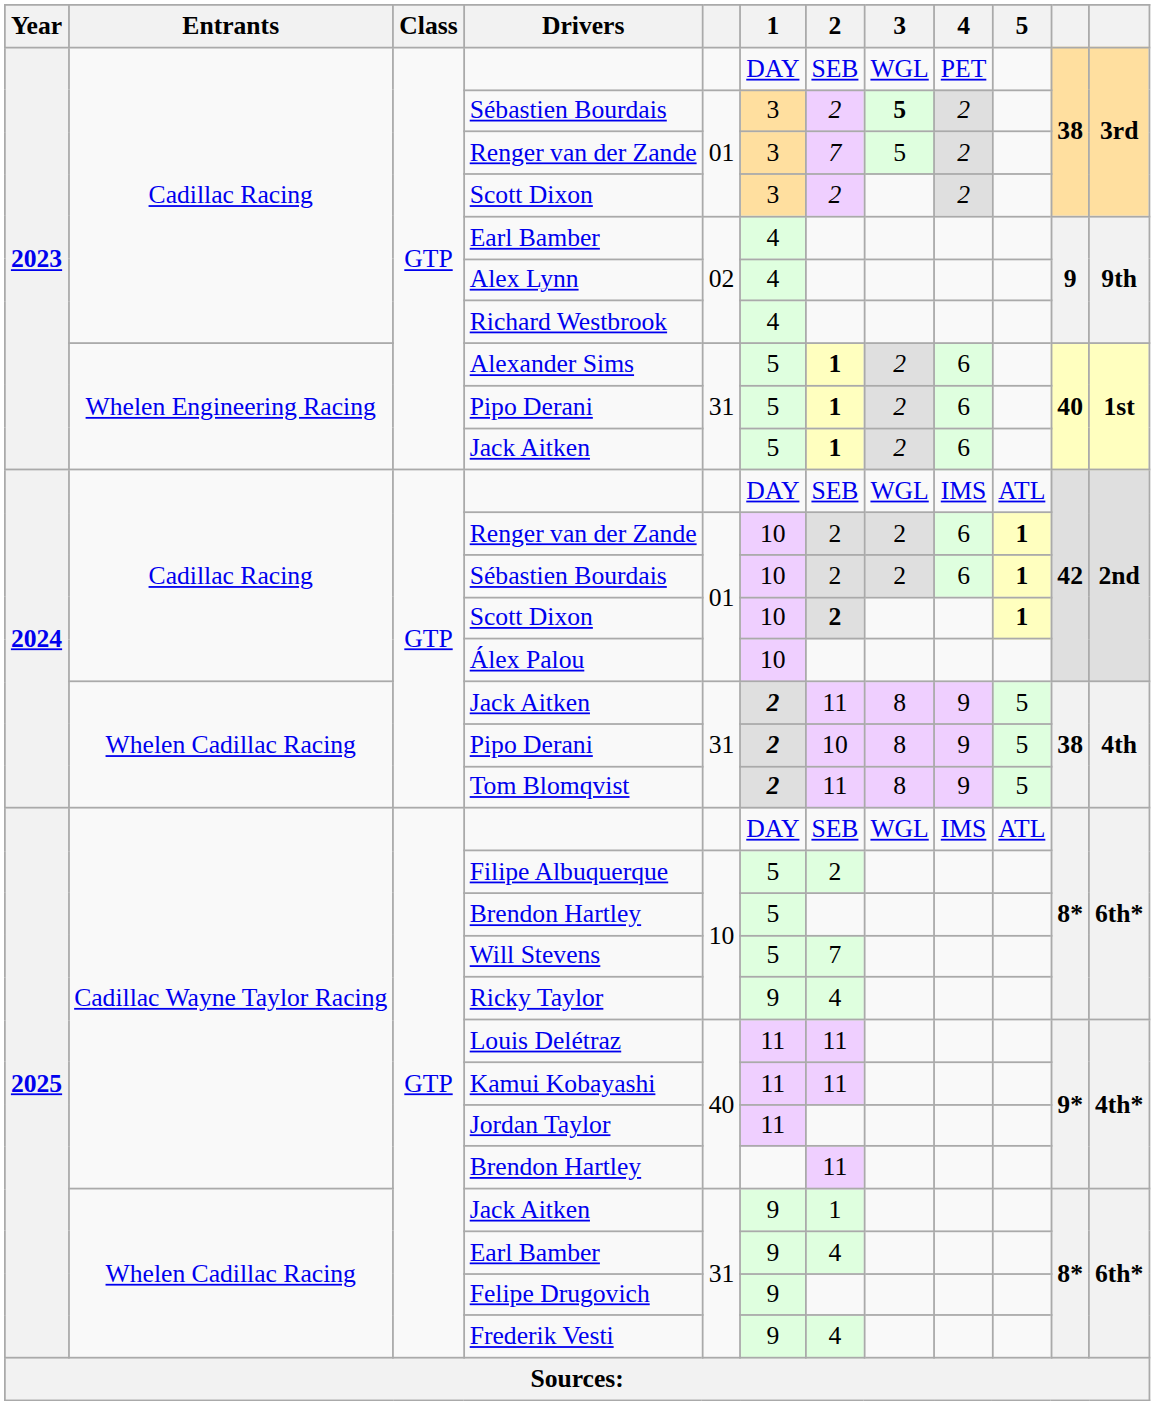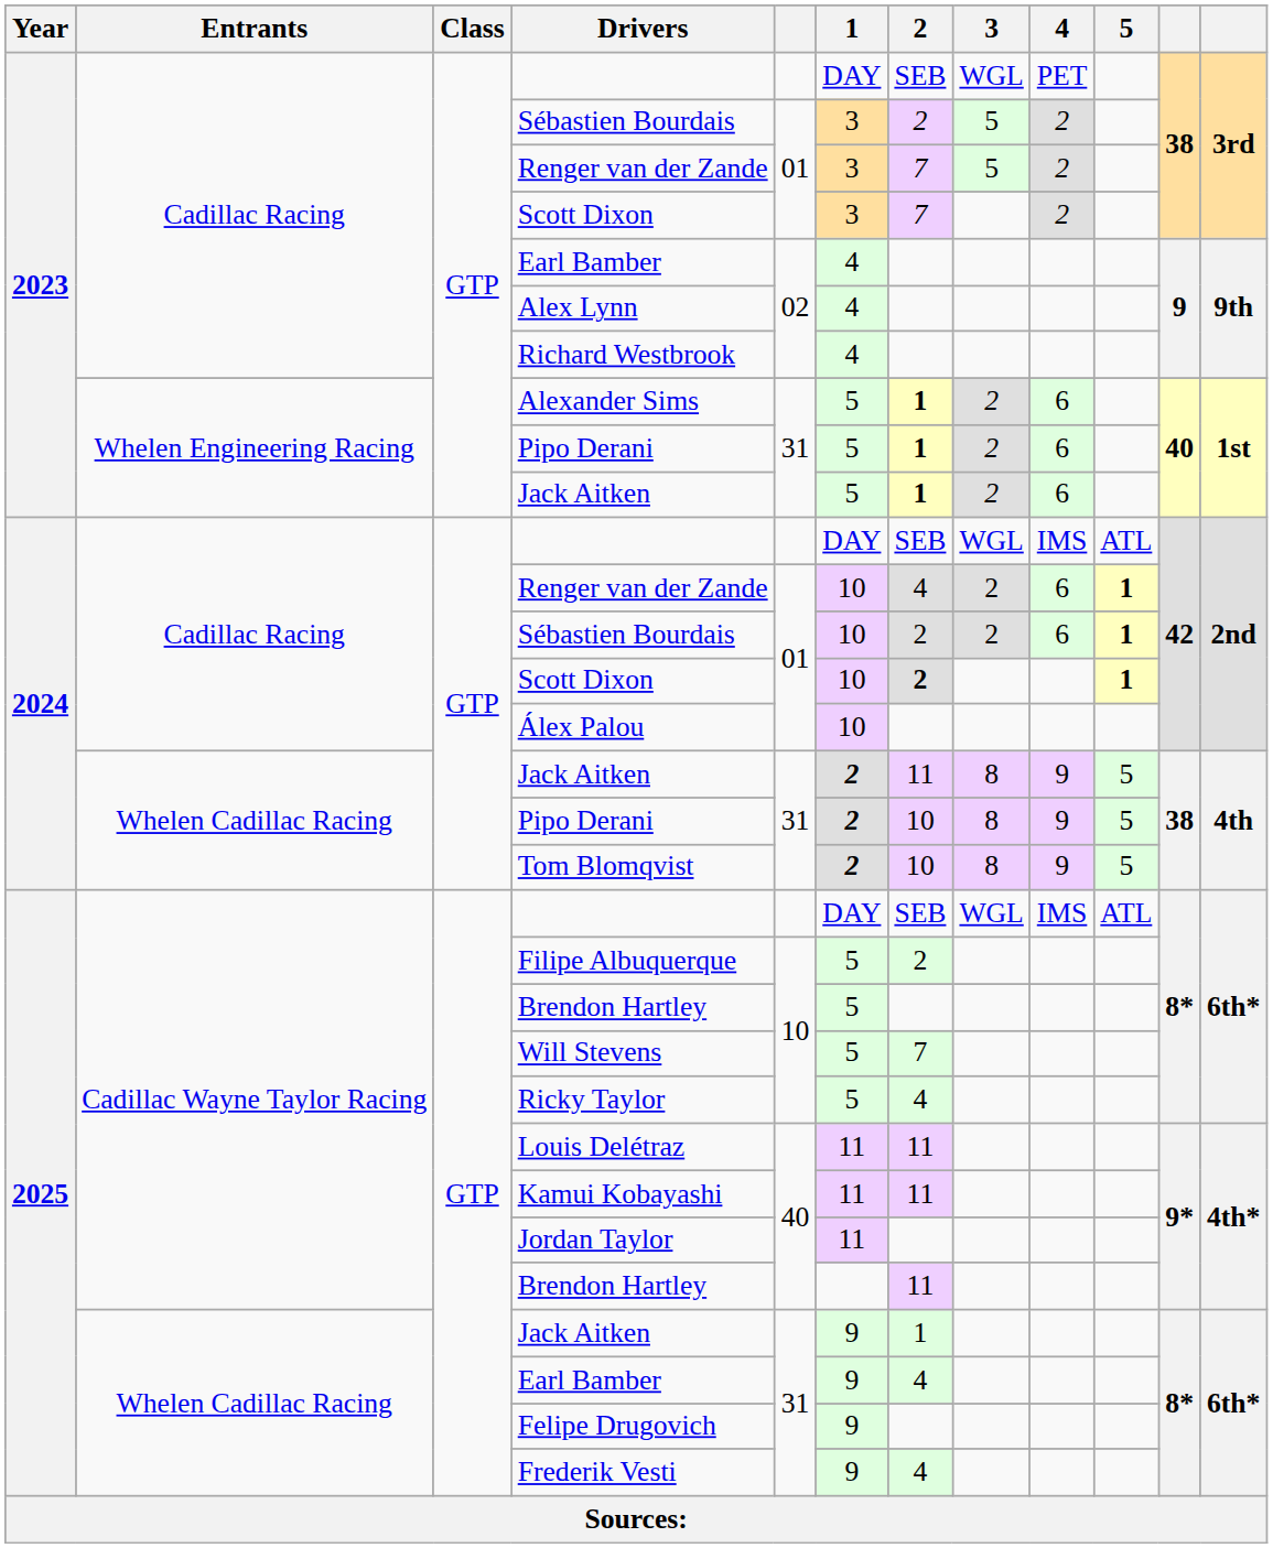2023 / Sébastien Bourdais | 3: bold -> normal
2023 / Scott Dixon | 2: 2 -> 7
2024 / Renger van der Zande | 2: 2 -> 4
Tom Blomqvist | 2: 11 -> 10
Ricky Taylor | 1: 9 -> 5
